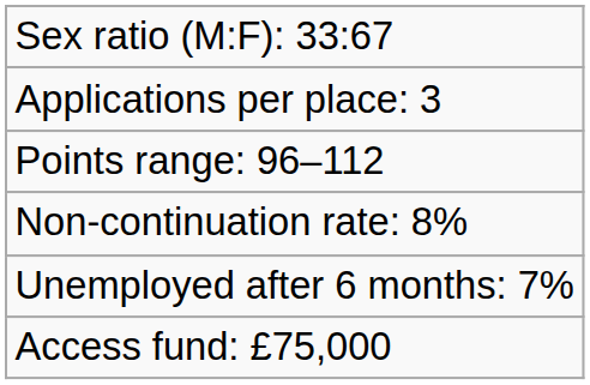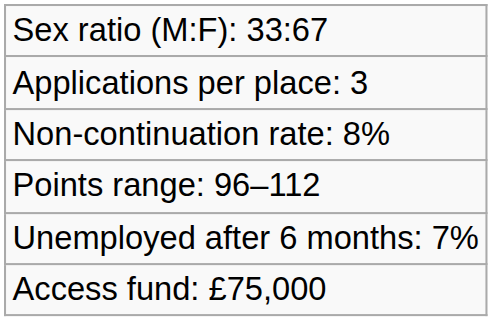row 3 | column 1: Points range: 96–112 -> Non-continuation rate: 8%
row 4 | column 1: Non-continuation rate: 8% -> Points range: 96–112
